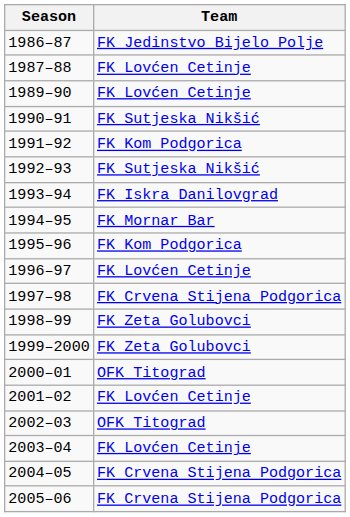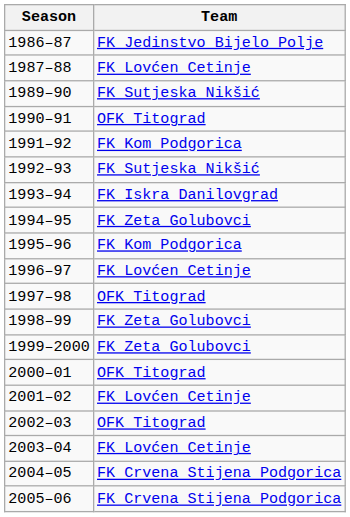1989–90 | Team: FK Lovćen Cetinje -> FK Sutjeska Nikšić
1990–91 | Team: FK Sutjeska Nikšić -> OFK Titograd
1994–95 | Team: FK Mornar Bar -> FK Zeta Golubovci
1997–98 | Team: FK Crvena Stijena Podgorica -> OFK Titograd
